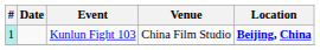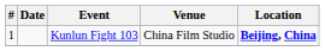Kunlun Fight 103 | #: paleturquoise background -> no background
